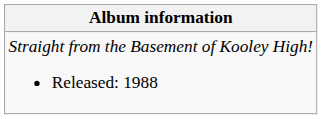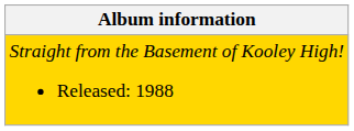row 2 | column 1: no background -> gold background
